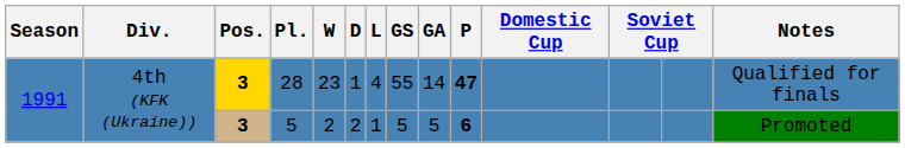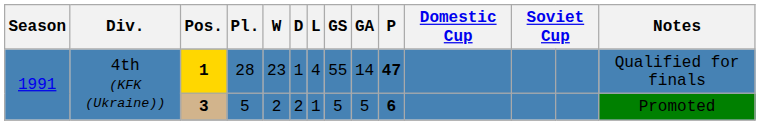row 2 | Pos.: 3 -> 1
